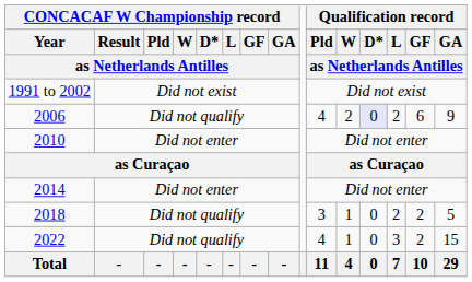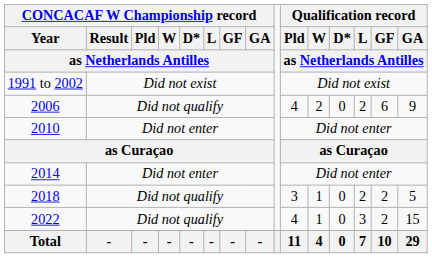2006 | Qualification record / D* / as Netherlands Antilles: lavender background -> no background
